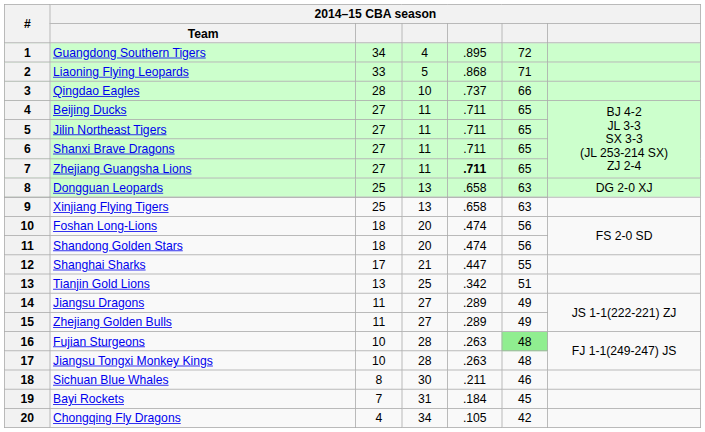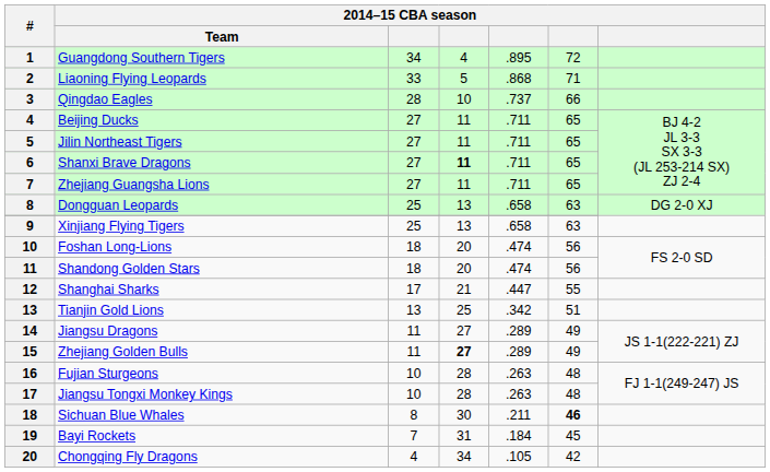Shanxi Brave Dragons | column 4: normal -> bold
Zhejiang Guangsha Lions | column 5: bold -> normal
Zhejiang Golden Bulls | column 4: normal -> bold
Fujian Sturgeons | column 6: lightgreen background -> no background
Sichuan Blue Whales | column 6: normal -> bold
